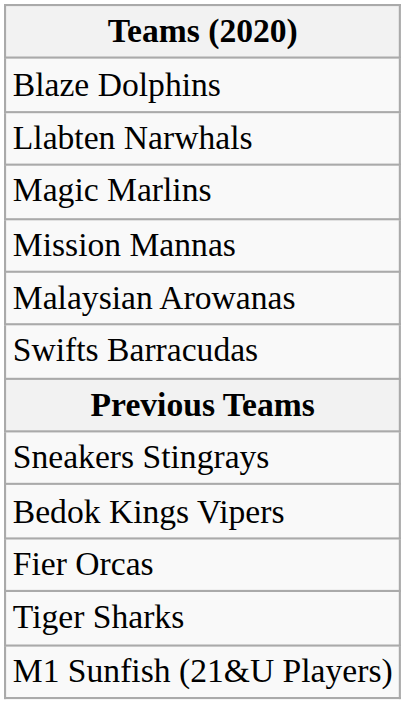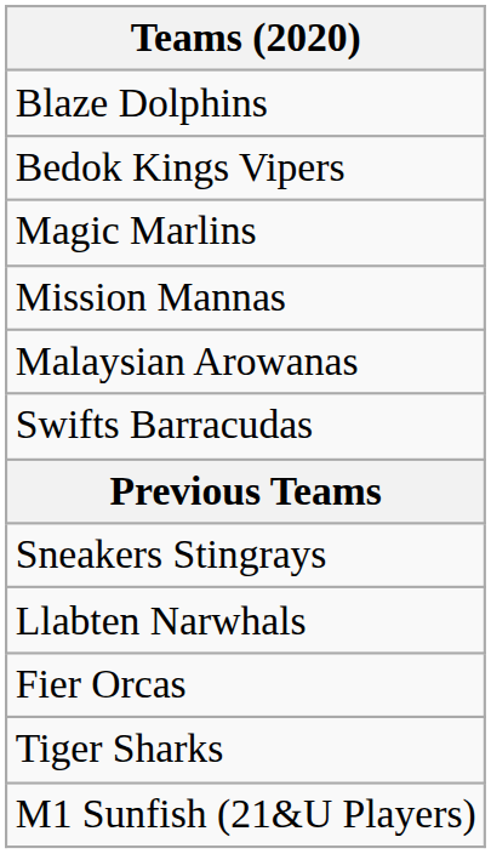row 3 | column 1: Llabten Narwhals -> Bedok Kings Vipers
row 10 | column 1: Bedok Kings Vipers -> Llabten Narwhals
